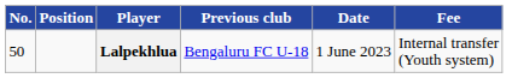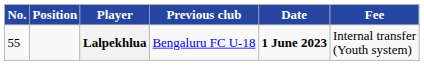Lalpekhlua | No.: 50 -> 55
Lalpekhlua | Date: normal -> bold
